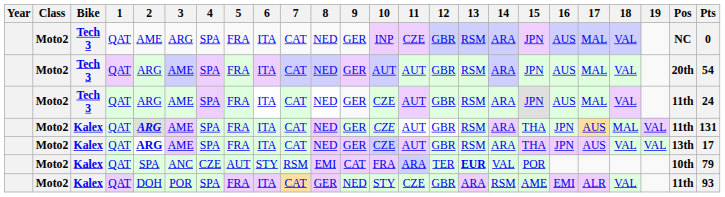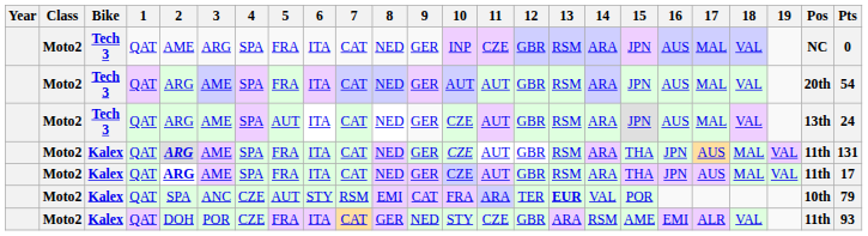row 4 | 5: FRA -> AUT
row 4 | Pos: 11th -> 13th
row 6 | 18: VAL -> MAL
row 6 | Pos: 13th -> 11th
row 8 | 4: SPA -> CZE
